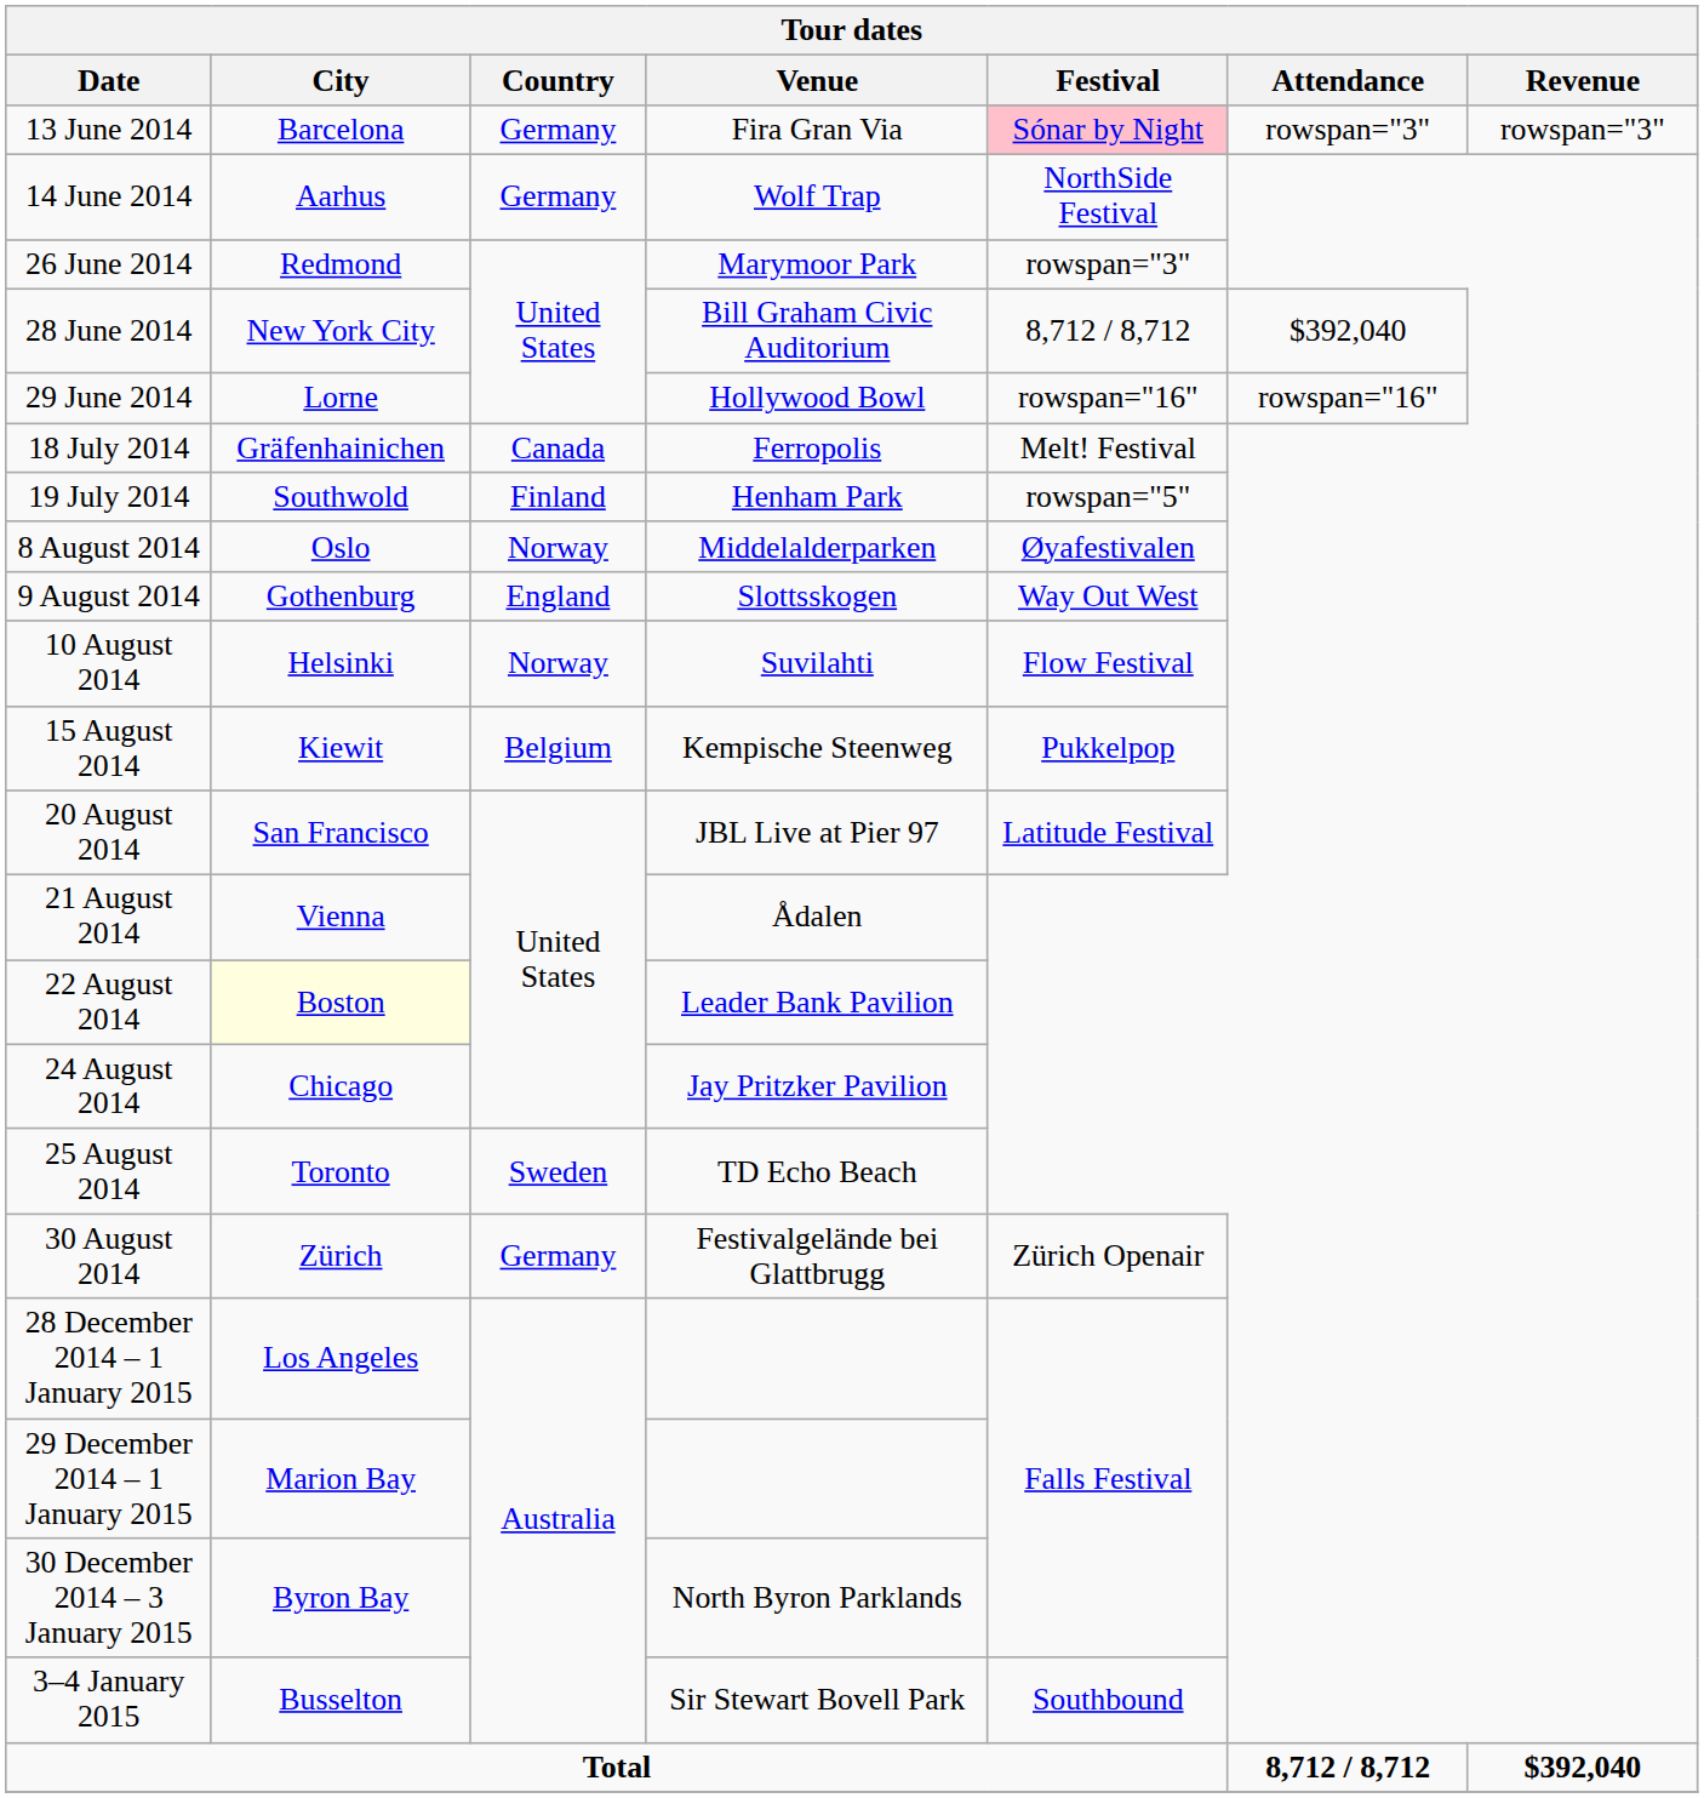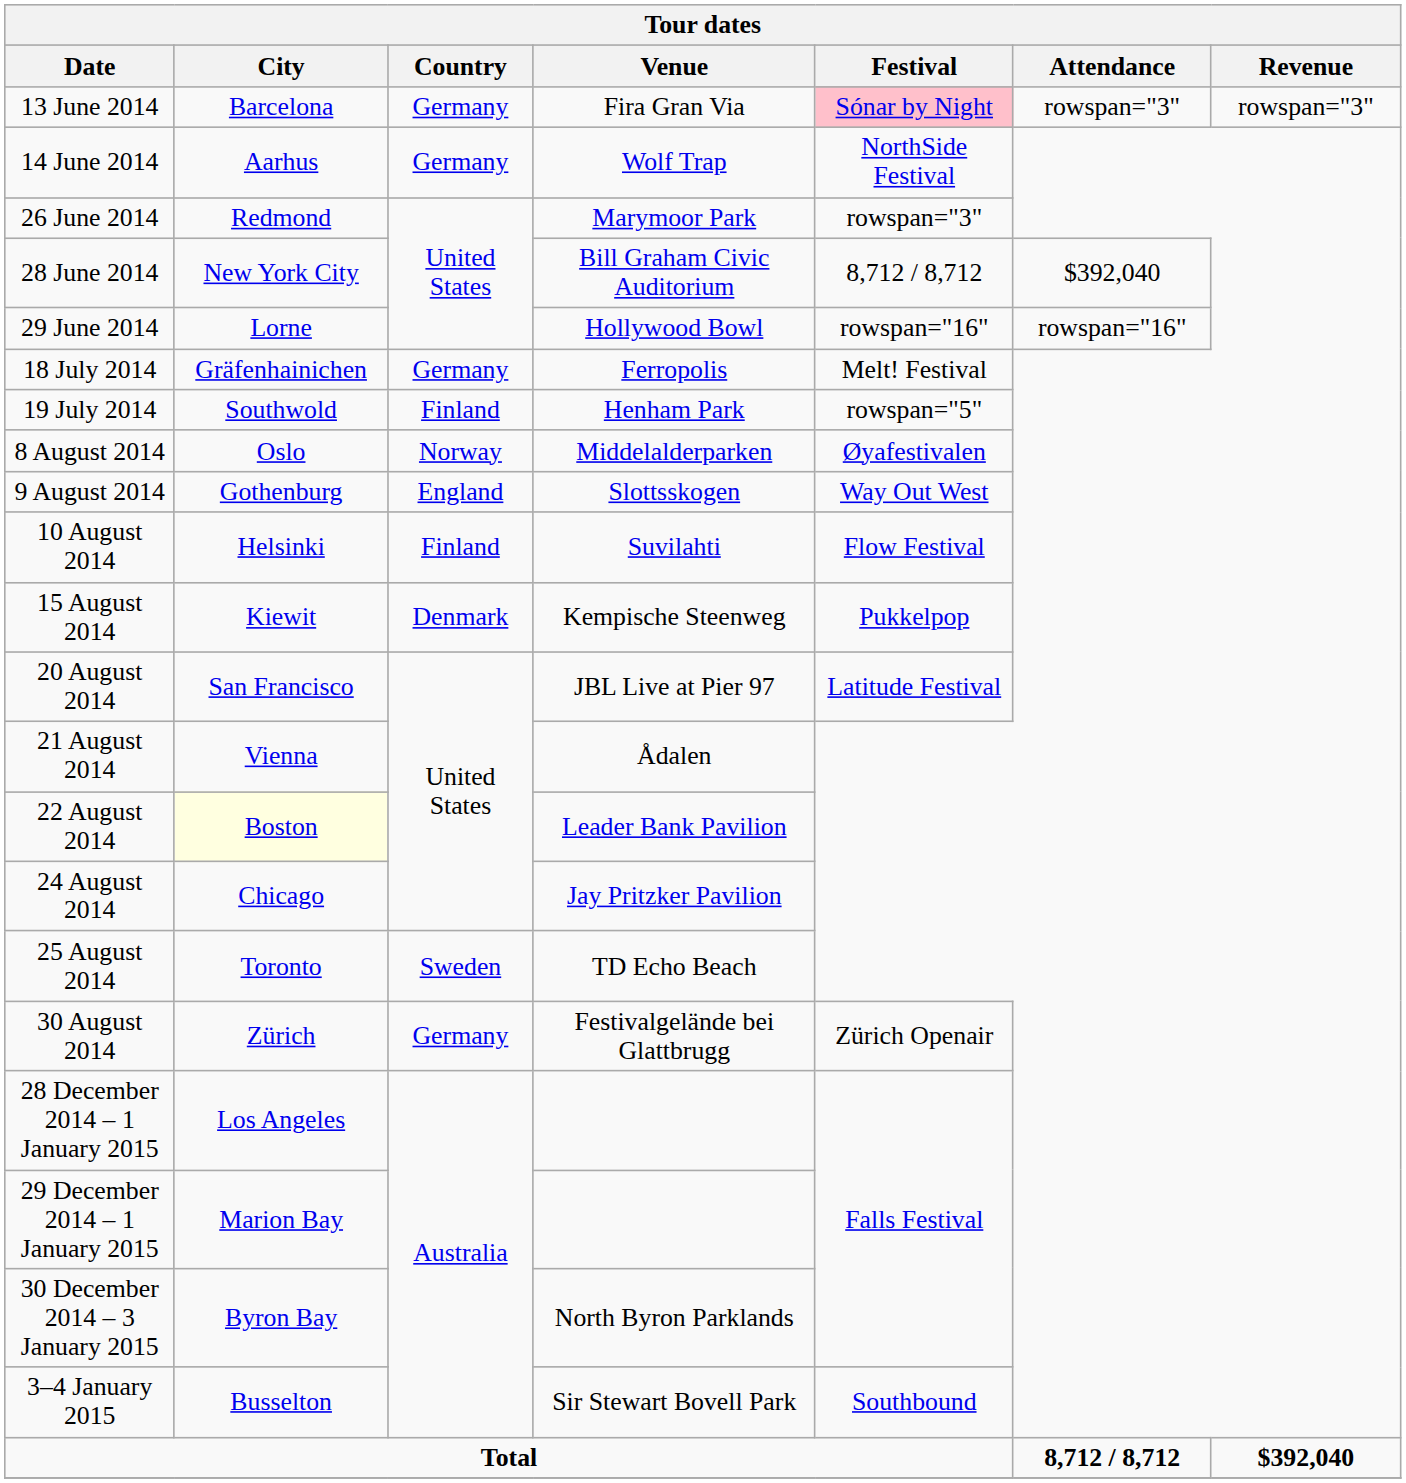18 July 2014 | Country: Canada -> Germany
10 August 2014 | Country: Norway -> Finland
15 August 2014 | Country: Belgium -> Denmark
